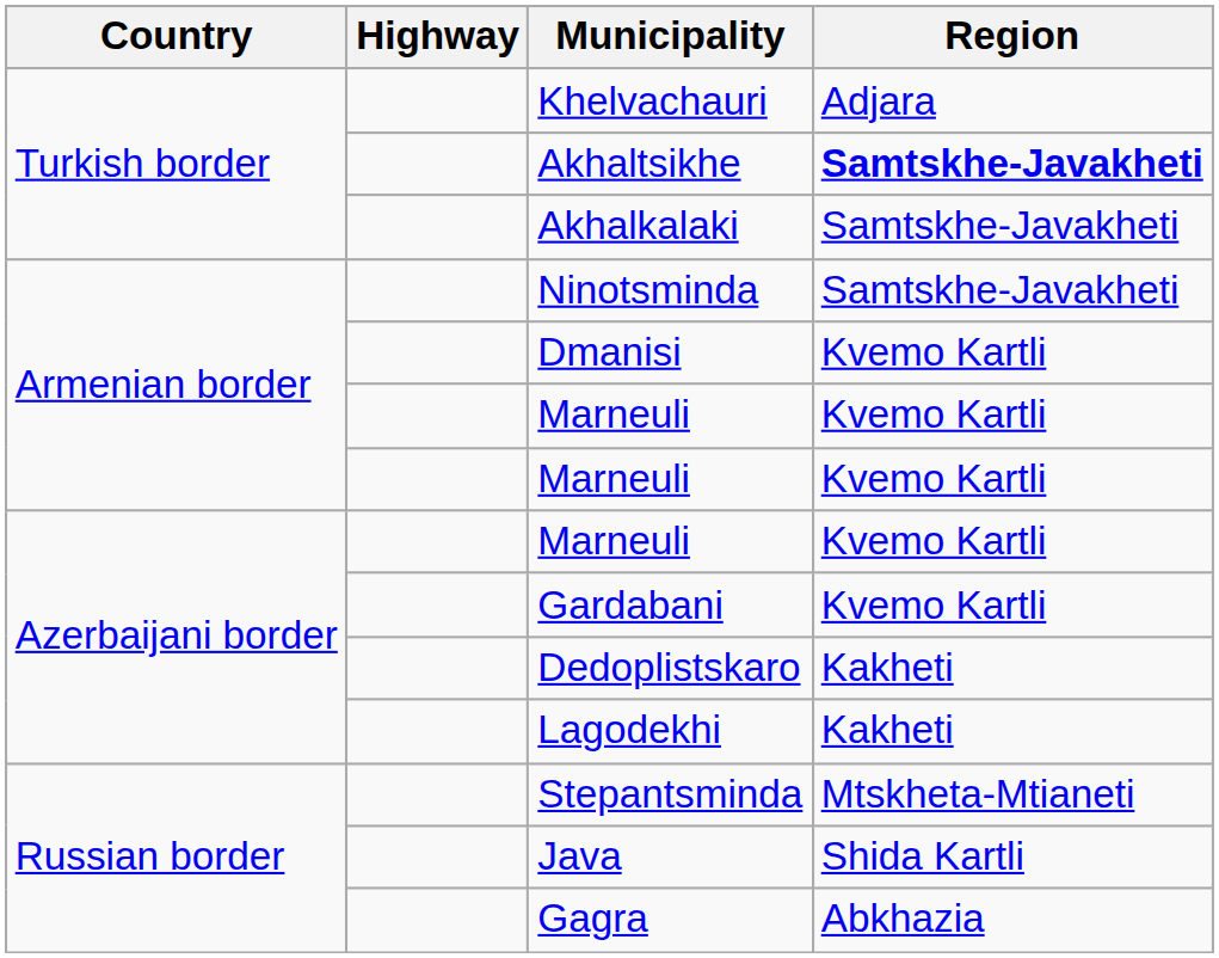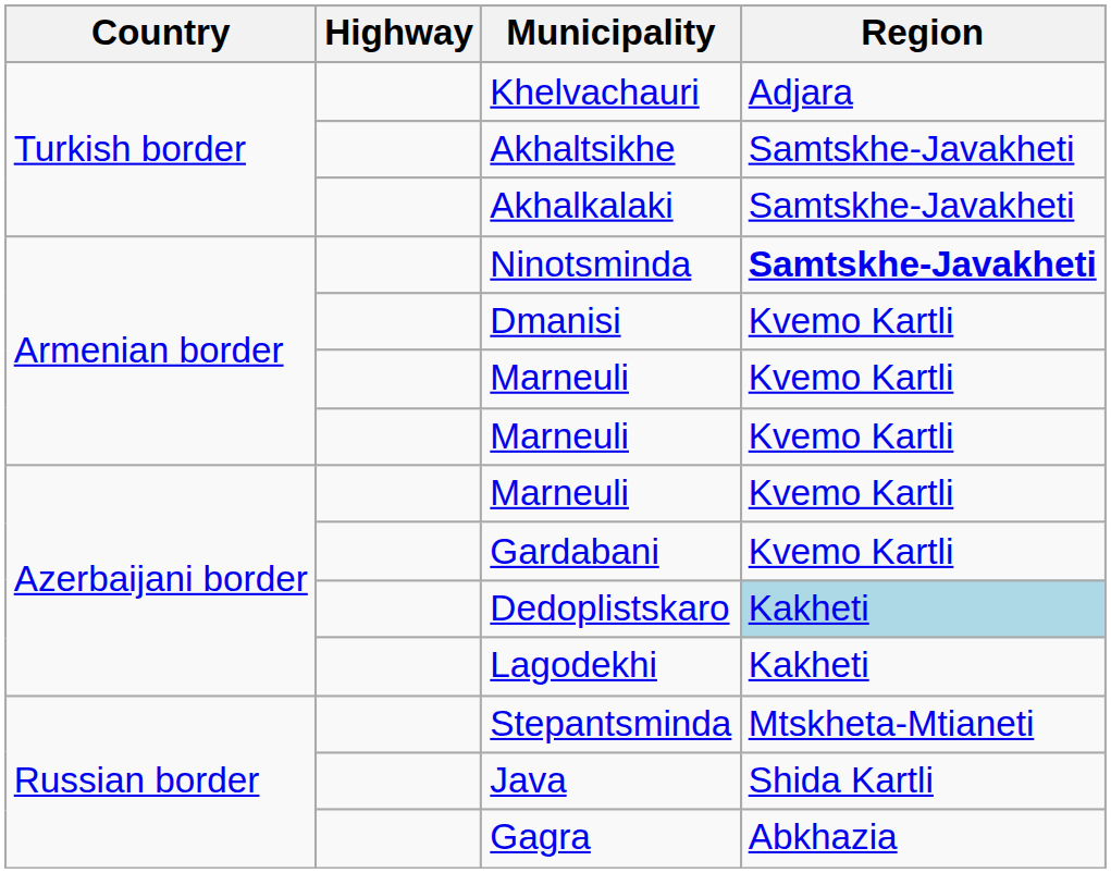Akhaltsikhe | Region: bold -> normal
Ninotsminda | Region: normal -> bold
Dedoplistskaro | Region: no background -> lightblue background
